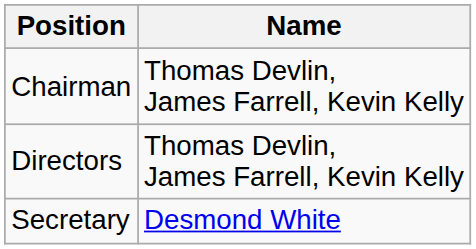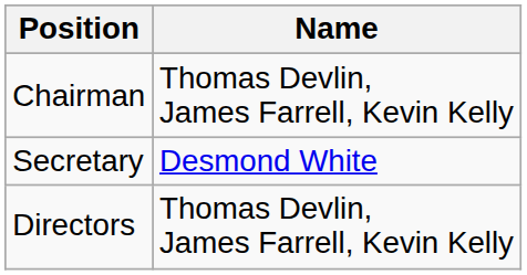rows swapped: Secretary <-> Directors
